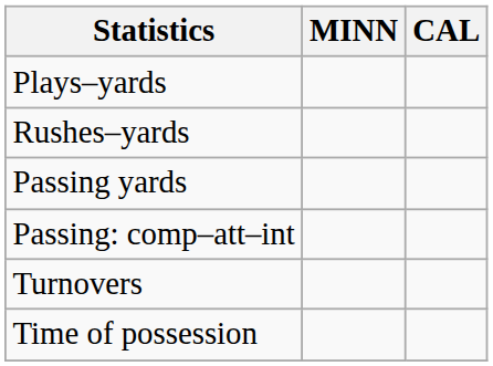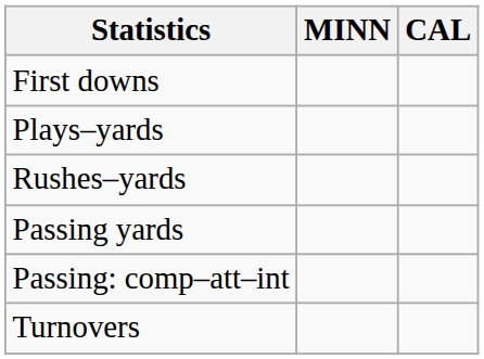+ row: First downs
- row: Time of possession
